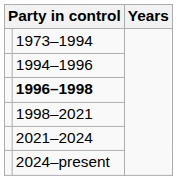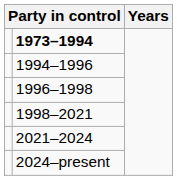1973–1994 | column 2: normal -> bold
1996–1998 | column 2: bold -> normal
